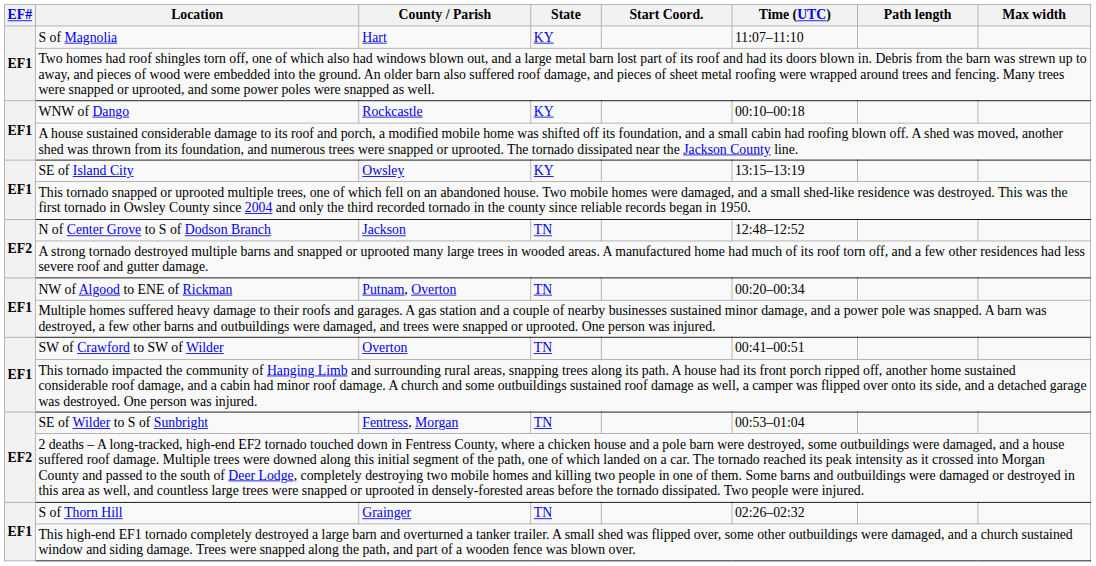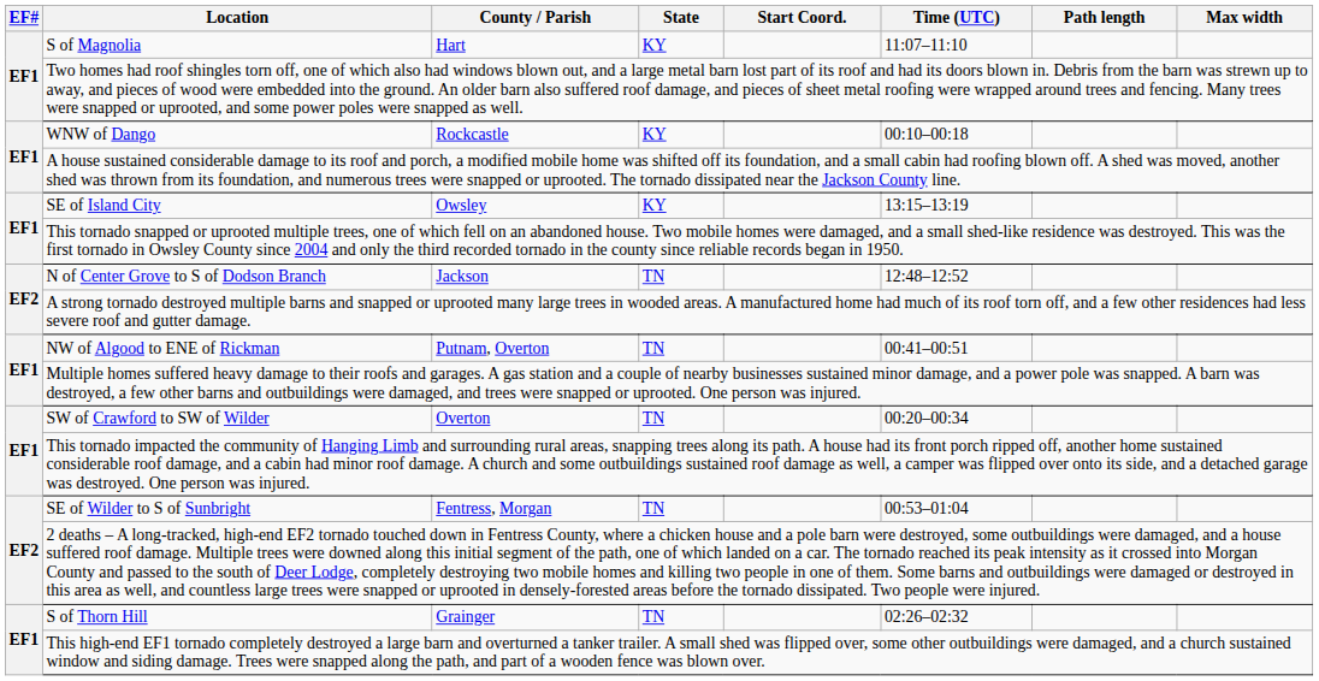NW of Algood to ENE of Rickman | Time (UTC): 00:20–00:34 -> 00:41–00:51
SW of Crawford to SW of Wilder | Time (UTC): 00:41–00:51 -> 00:20–00:34
